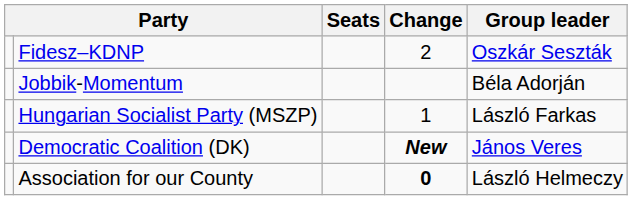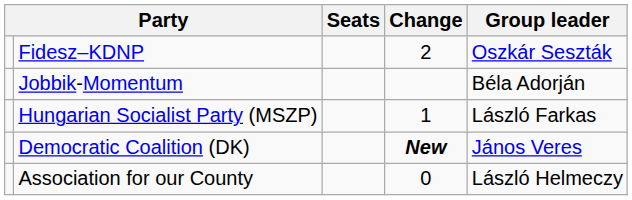Association for our County | Change: bold -> normal
